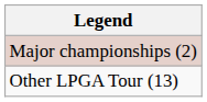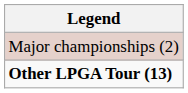row 3 | column 1: normal -> bold
